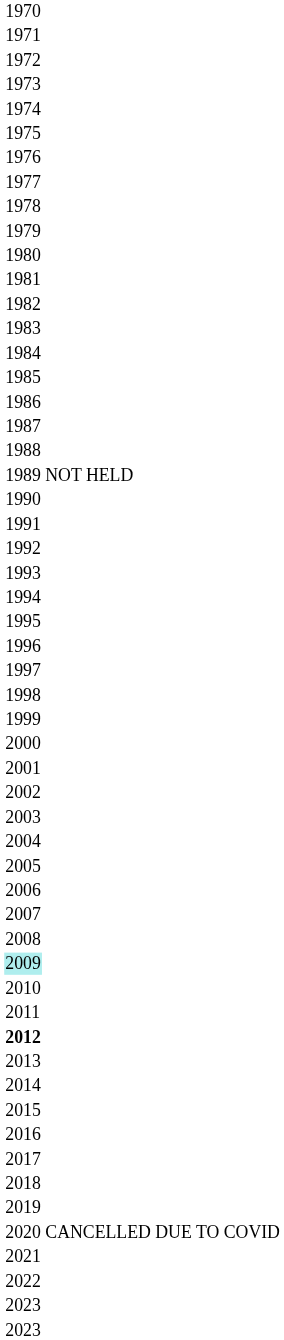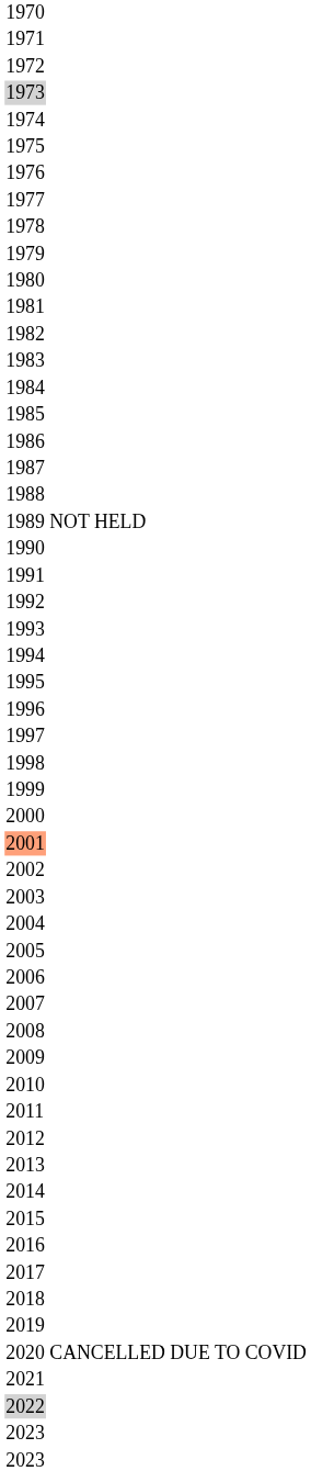1973 | column 1: no background -> lightgrey background
2001 | column 1: no background -> lightsalmon background
2009 | column 1: paleturquoise background -> no background
2012 | column 1: bold -> normal
2022 | column 1: no background -> lightgrey background
